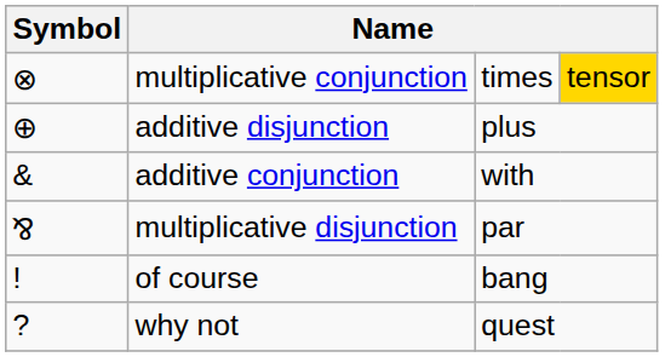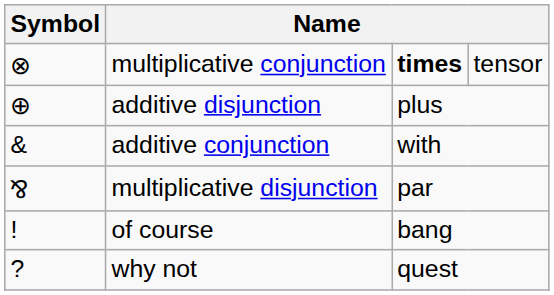multiplicative conjunction | column 3: normal -> bold
multiplicative conjunction | column 4: gold background -> no background
